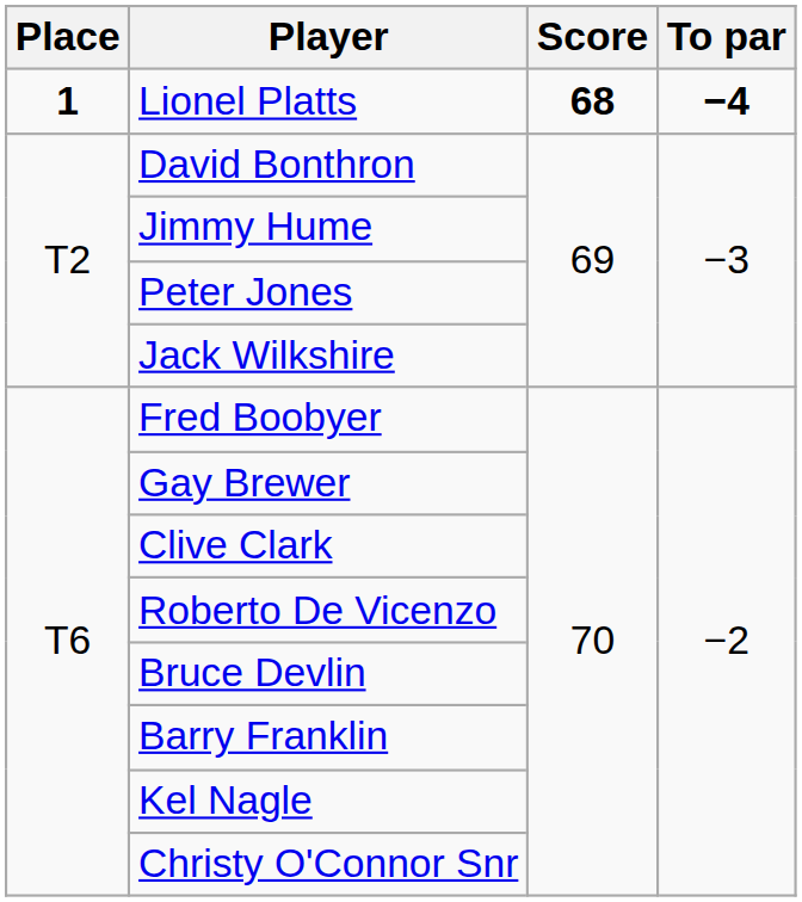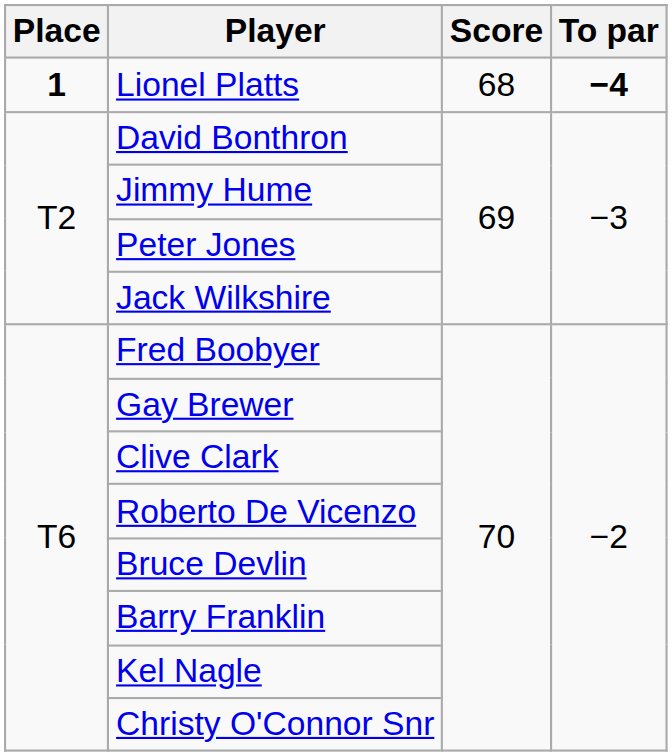Lionel Platts | Score: bold -> normal
